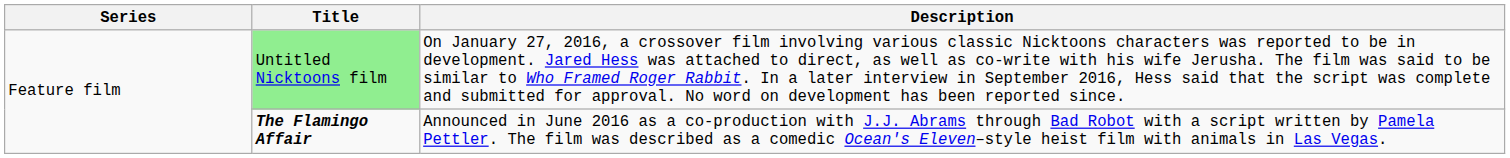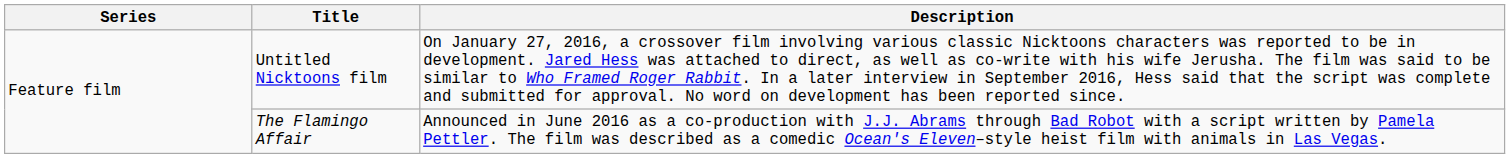Untitled Nicktoons film | Title: lightgreen background -> no background
The Flamingo Affair | Title: bold -> normal
